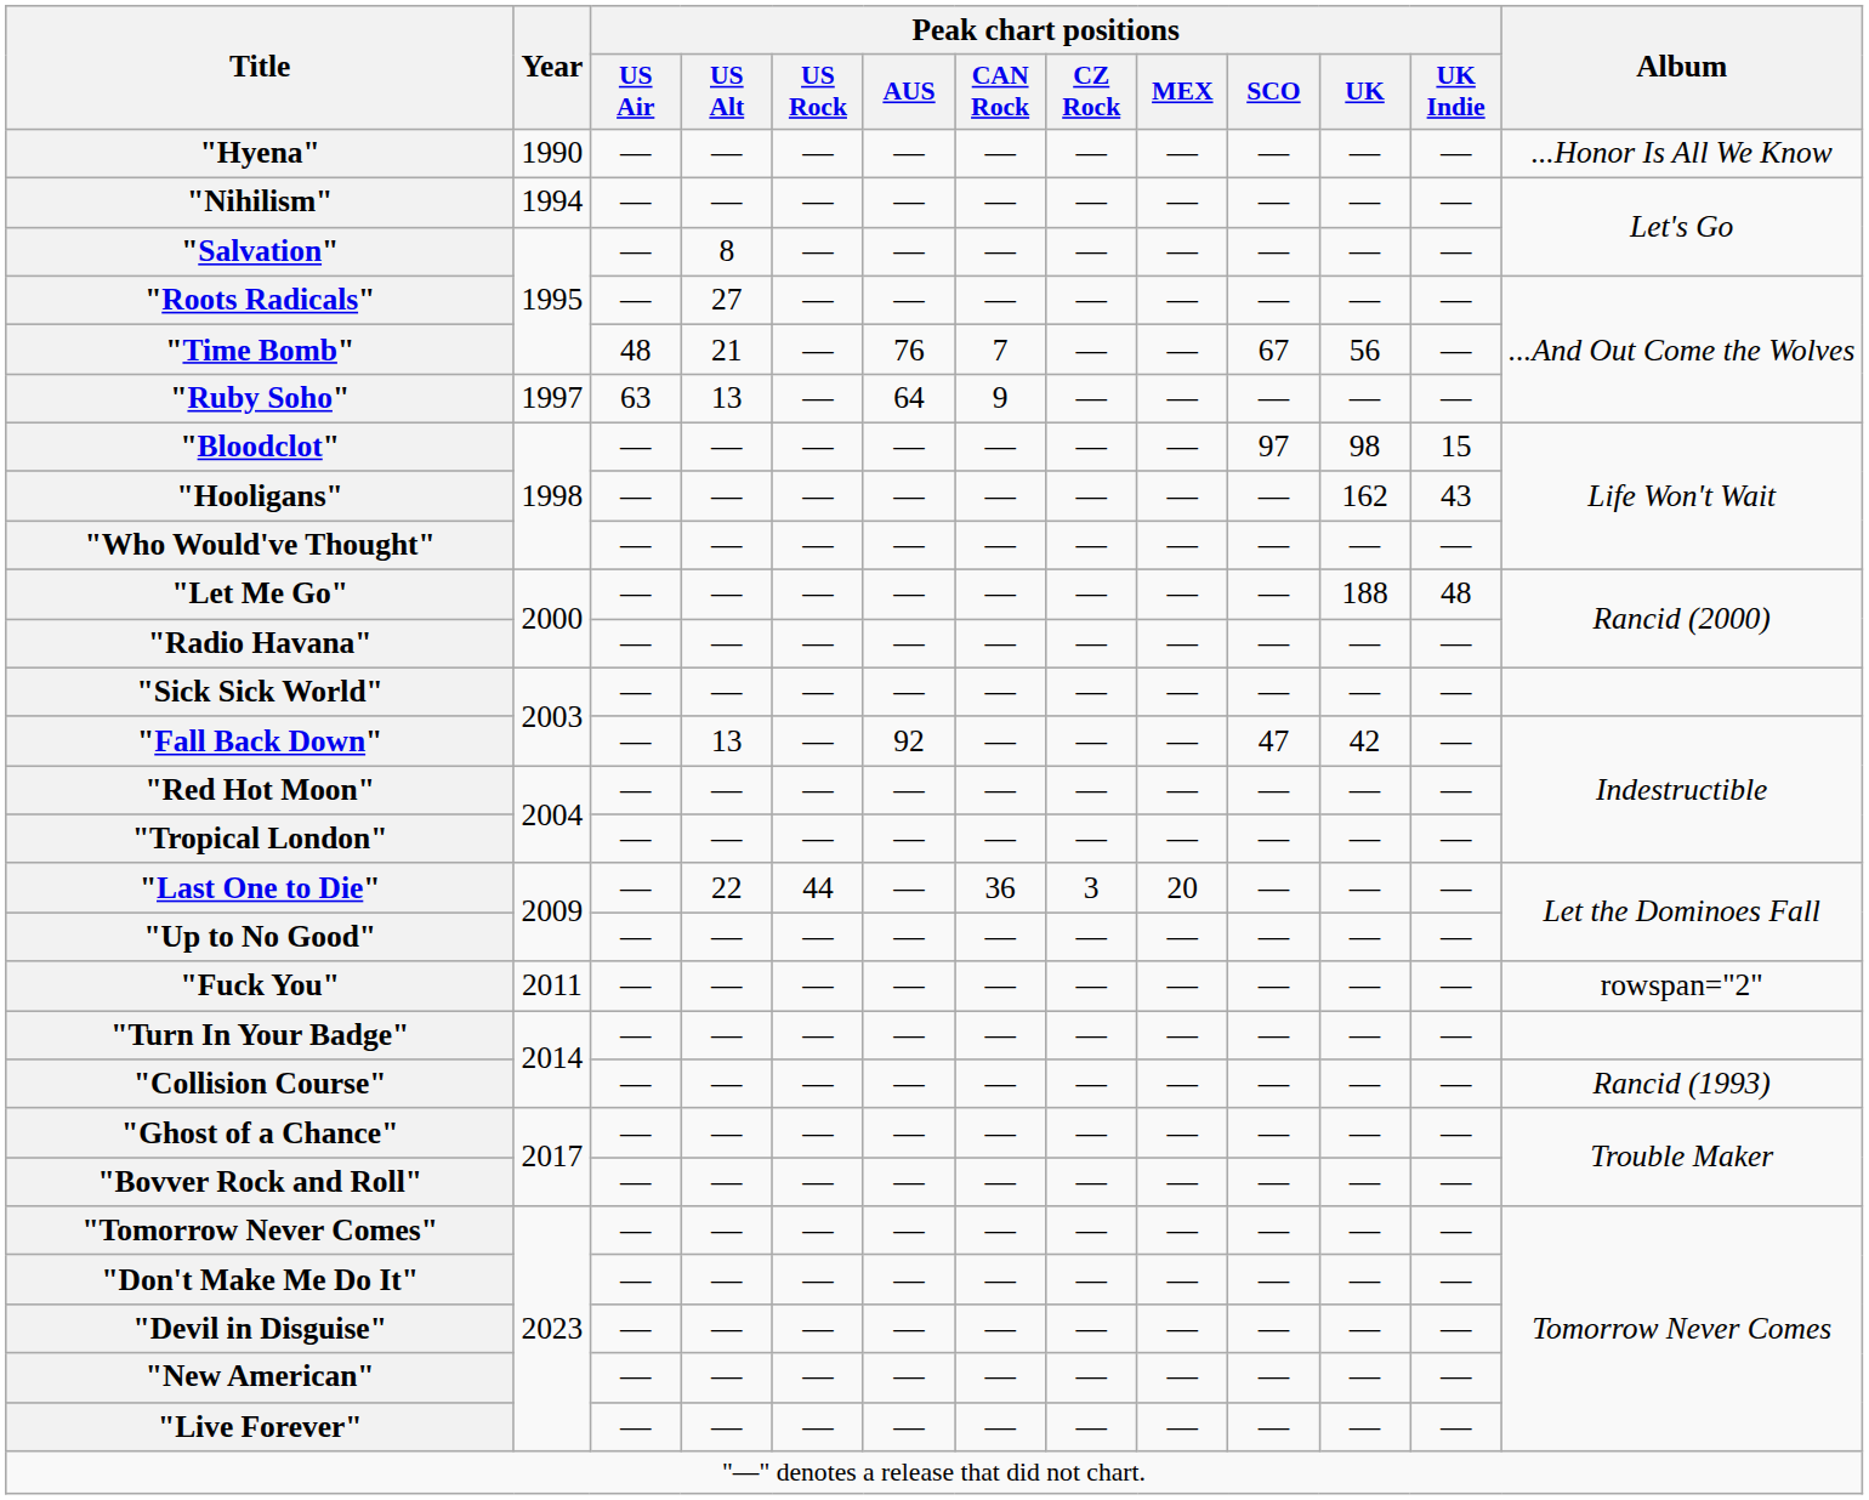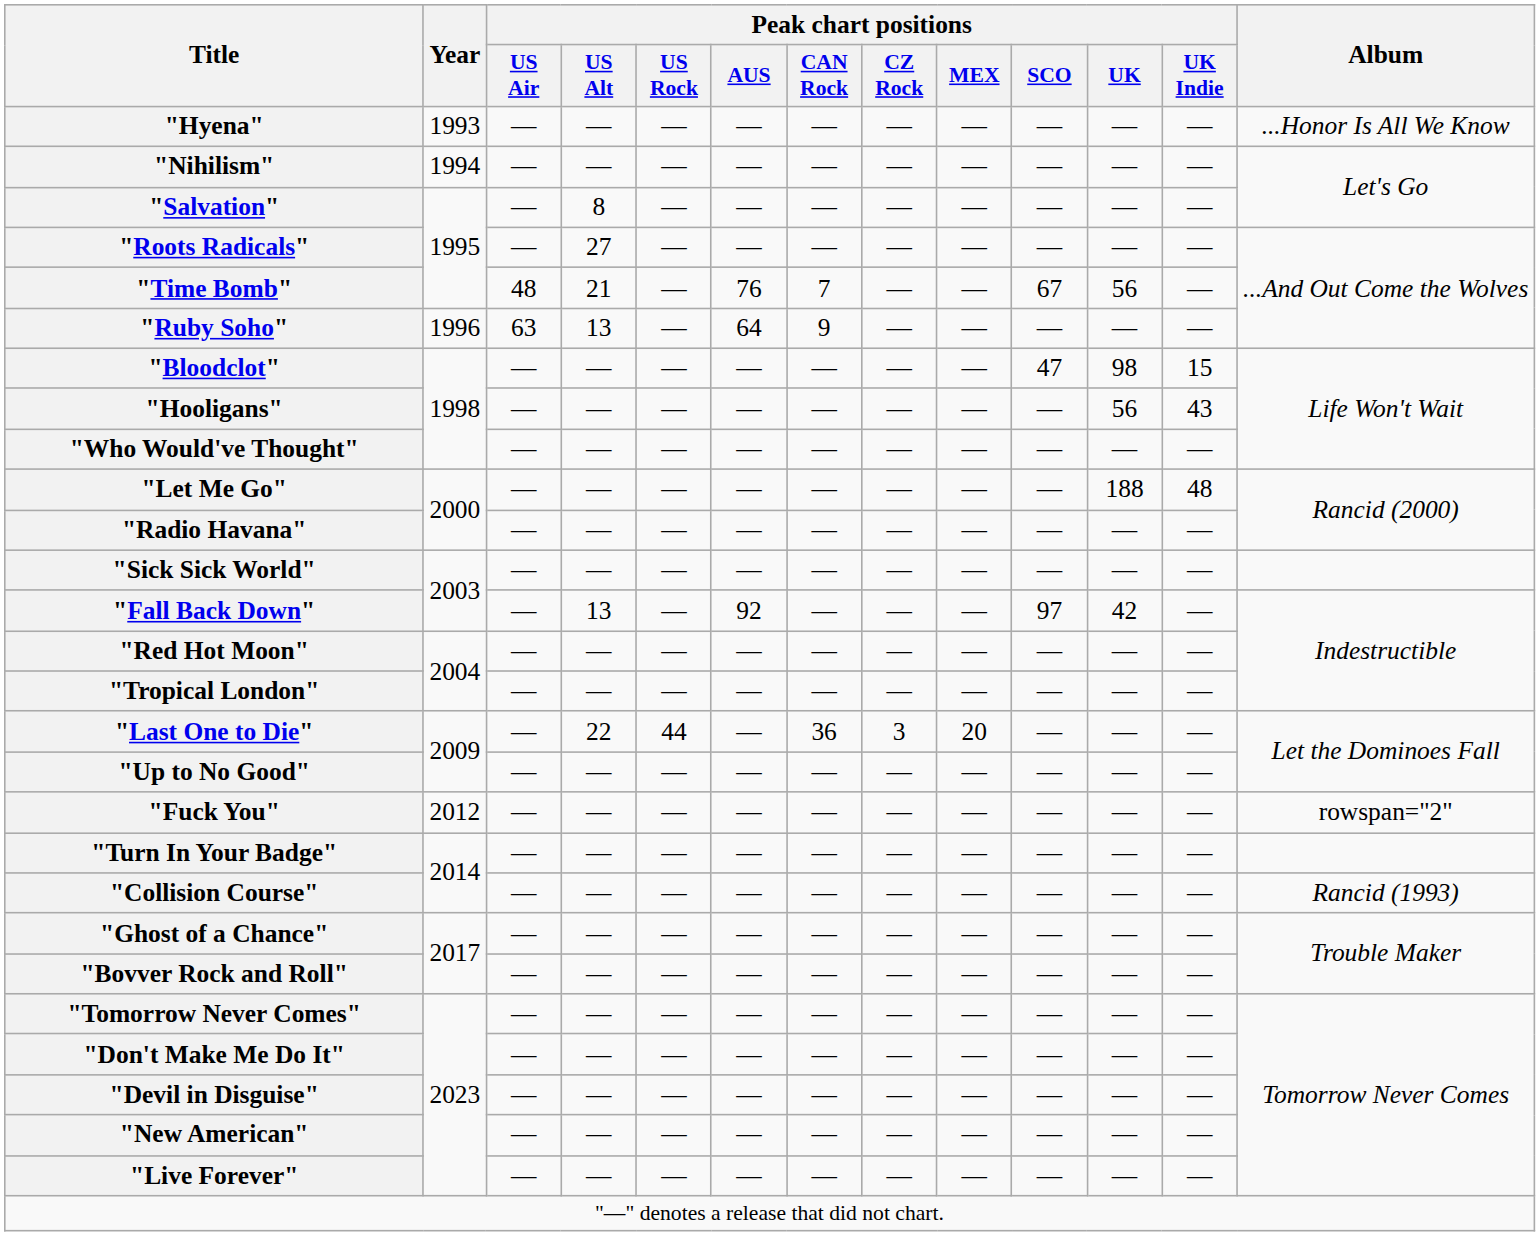"Hyena" | Year: 1990 -> 1993
"Ruby Soho" | Year: 1997 -> 1996
"Bloodclot" | Peak chart positions / SCO: 97 -> 47
"Hooligans" | Peak chart positions / UK: 162 -> 56
"Fall Back Down" | Peak chart positions / SCO: 47 -> 97
"Fuck You" | Year: 2011 -> 2012
